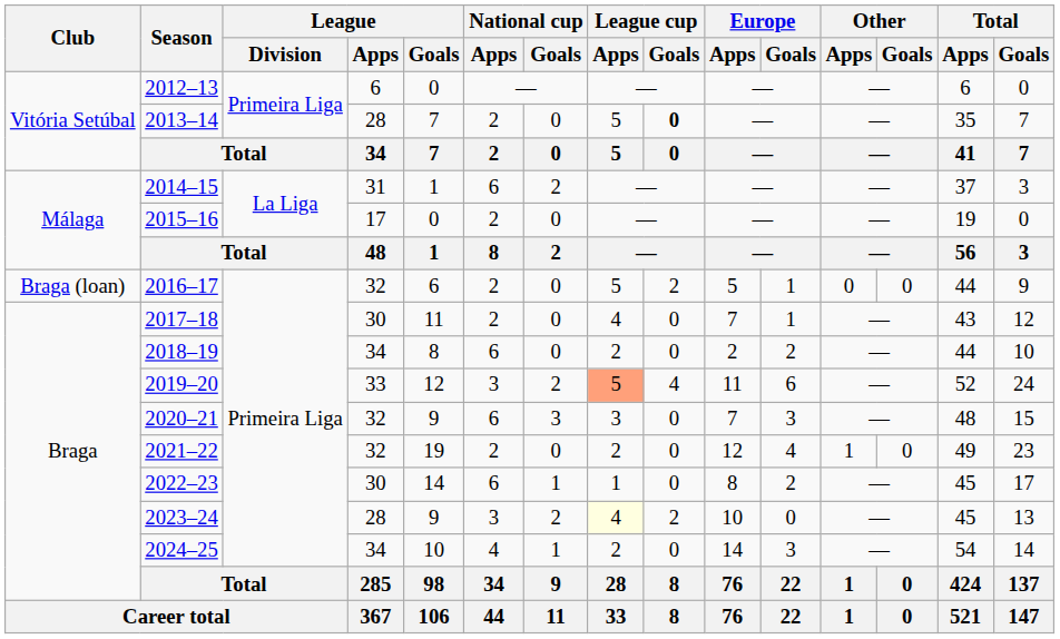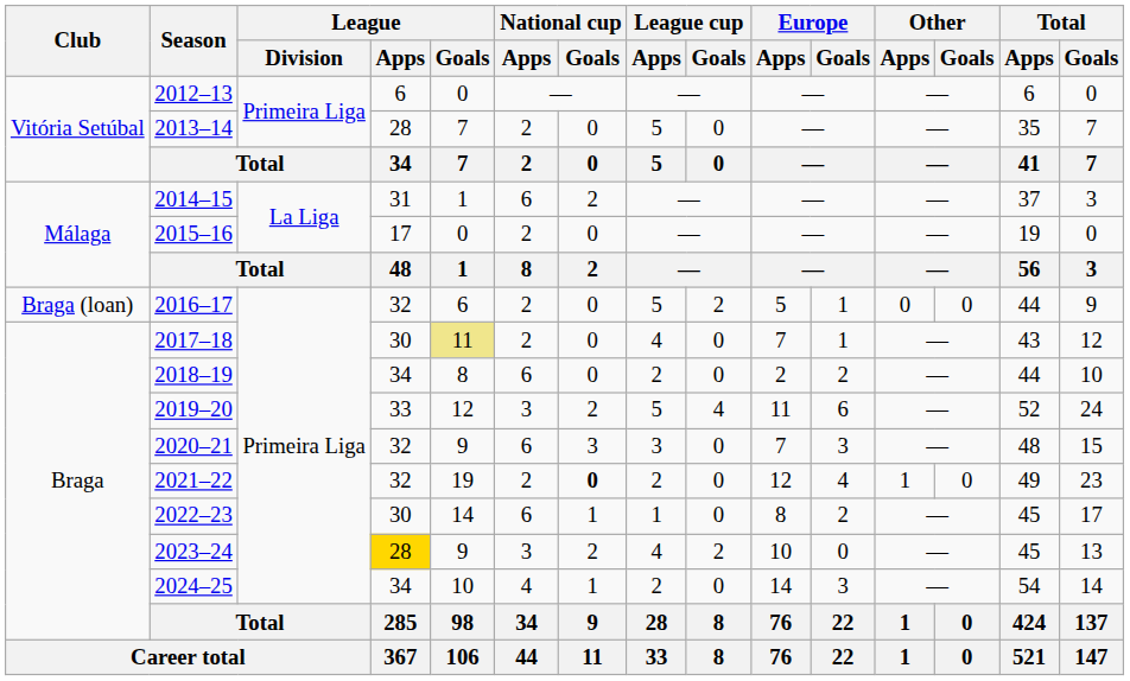2013–14 | League cup / Goals: bold -> normal
2017–18 | League / Goals: no background -> khaki background
2019–20 | League cup / Apps: lightsalmon background -> no background
2021–22 | National cup / Goals: normal -> bold
2023–24 | League / Apps: no background -> gold background
2023–24 | League cup / Apps: lightyellow background -> no background
